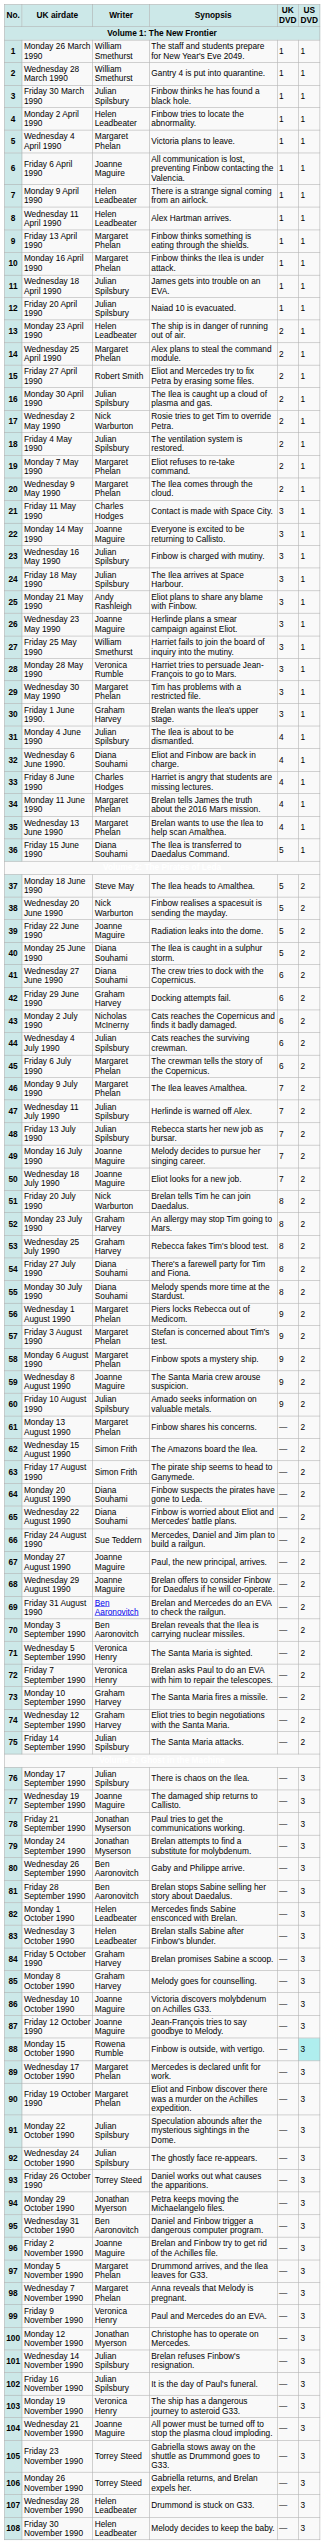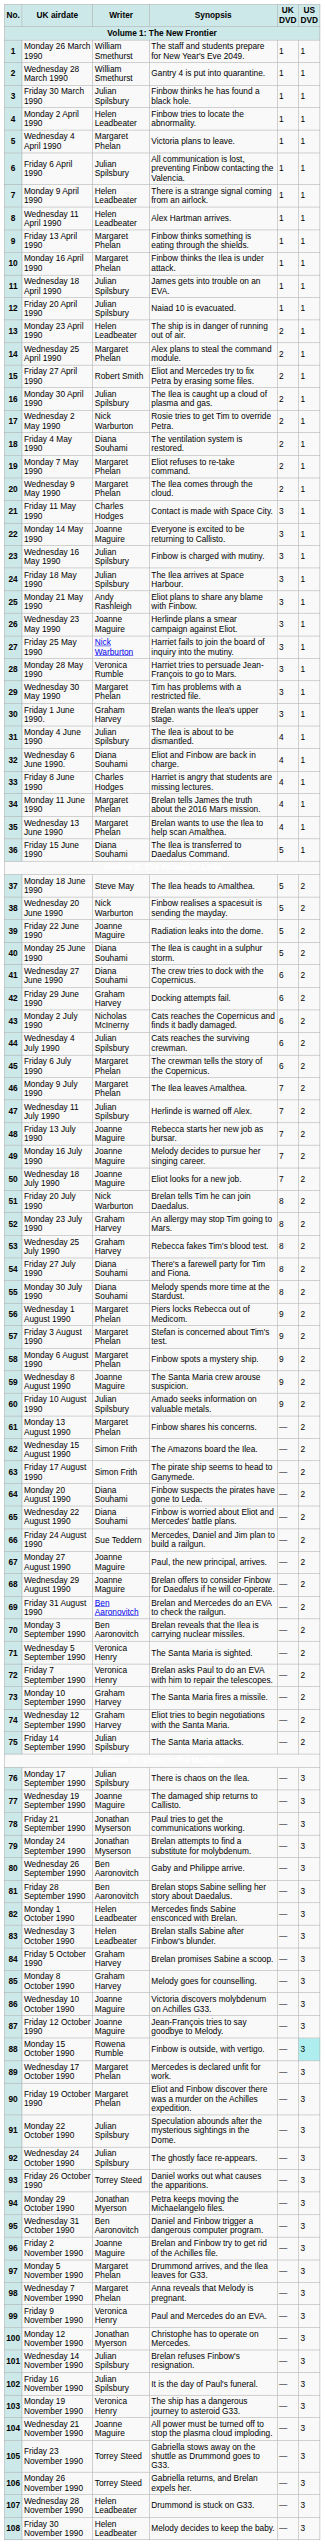Friday 6 April 1990 | Writer: Joanne Maguire -> Julian Spilsbury
Friday 4 May 1990 | Writer: Julian Spilsbury -> Diana Souhami
Friday 25 May 1990 | Writer: William Smethurst -> Nick Warburton
Friday 13 July 1990 | Writer: Julian Spilsbury -> Joanne Maguire
